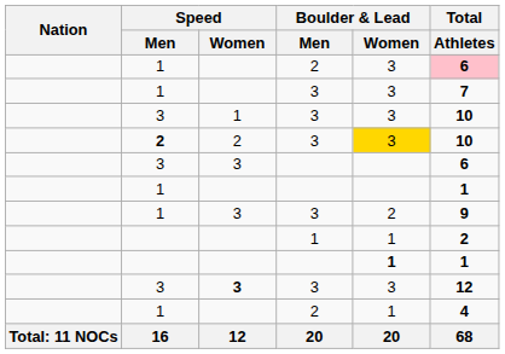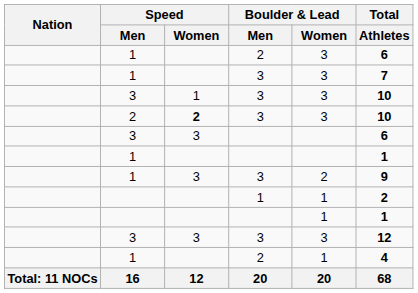row 3 | Total / Athletes: pink background -> no background
row 6 | Speed / Men: bold -> normal
row 6 | Speed / Women: normal -> bold
row 6 | Boulder & Lead / Women: gold background -> no background
row 11 | Boulder & Lead / Women: bold -> normal
row 12 | Speed / Women: bold -> normal
